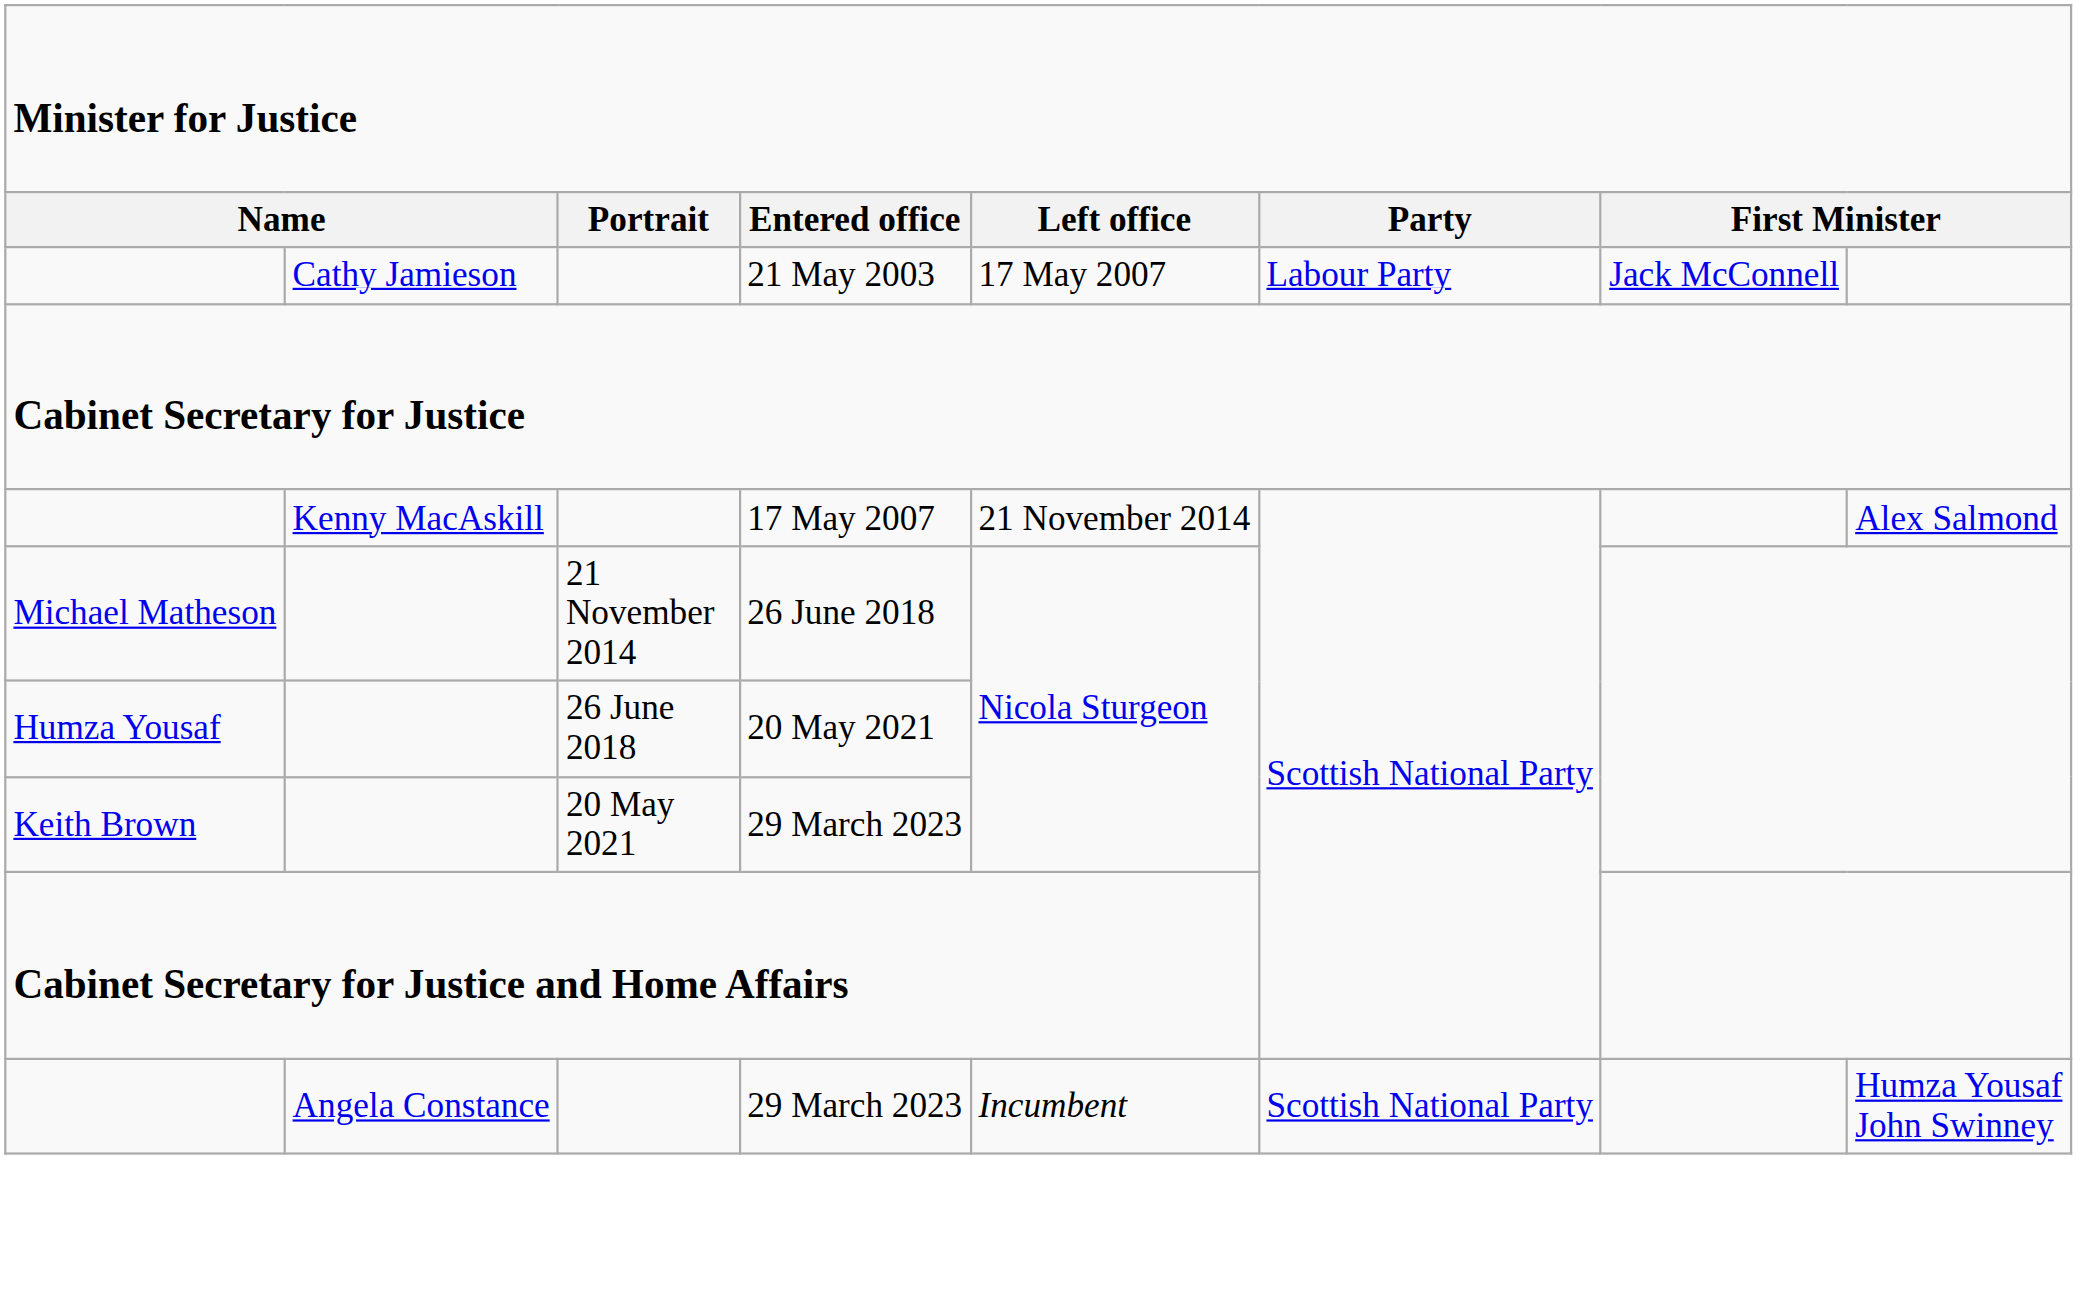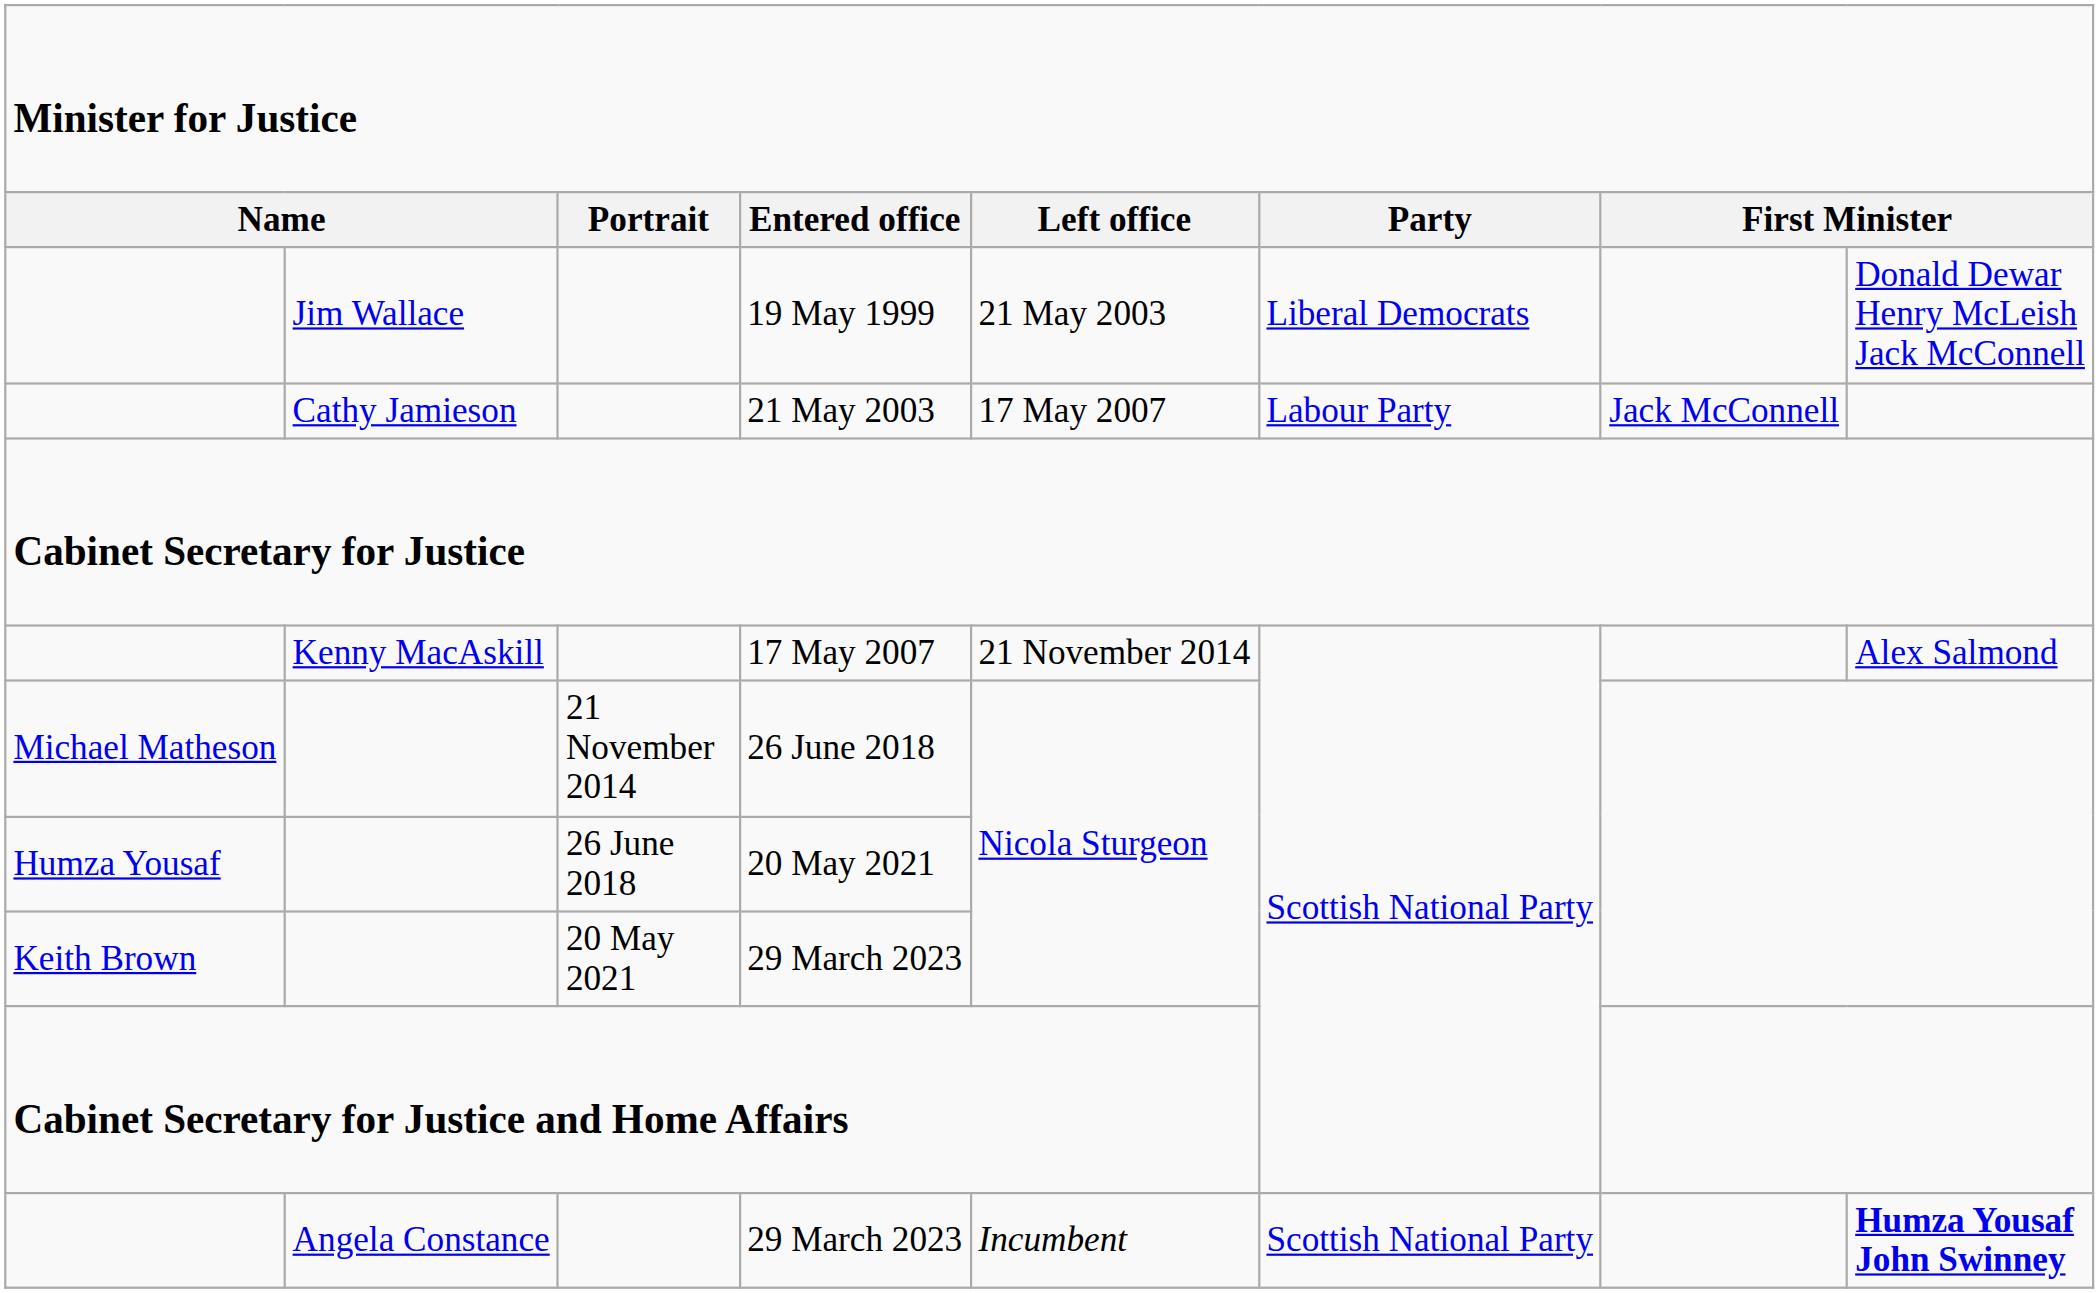+ row: Jim Wallace | 19 May 1999 | 21 May 2003 | Liberal Democrats | Donald Dewar Henry McLeish Jack McConnell
Angela Constance / 29 March 2023 | column 8: normal -> bold
